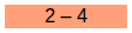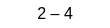row 1 | column 1: lightsalmon background -> no background
